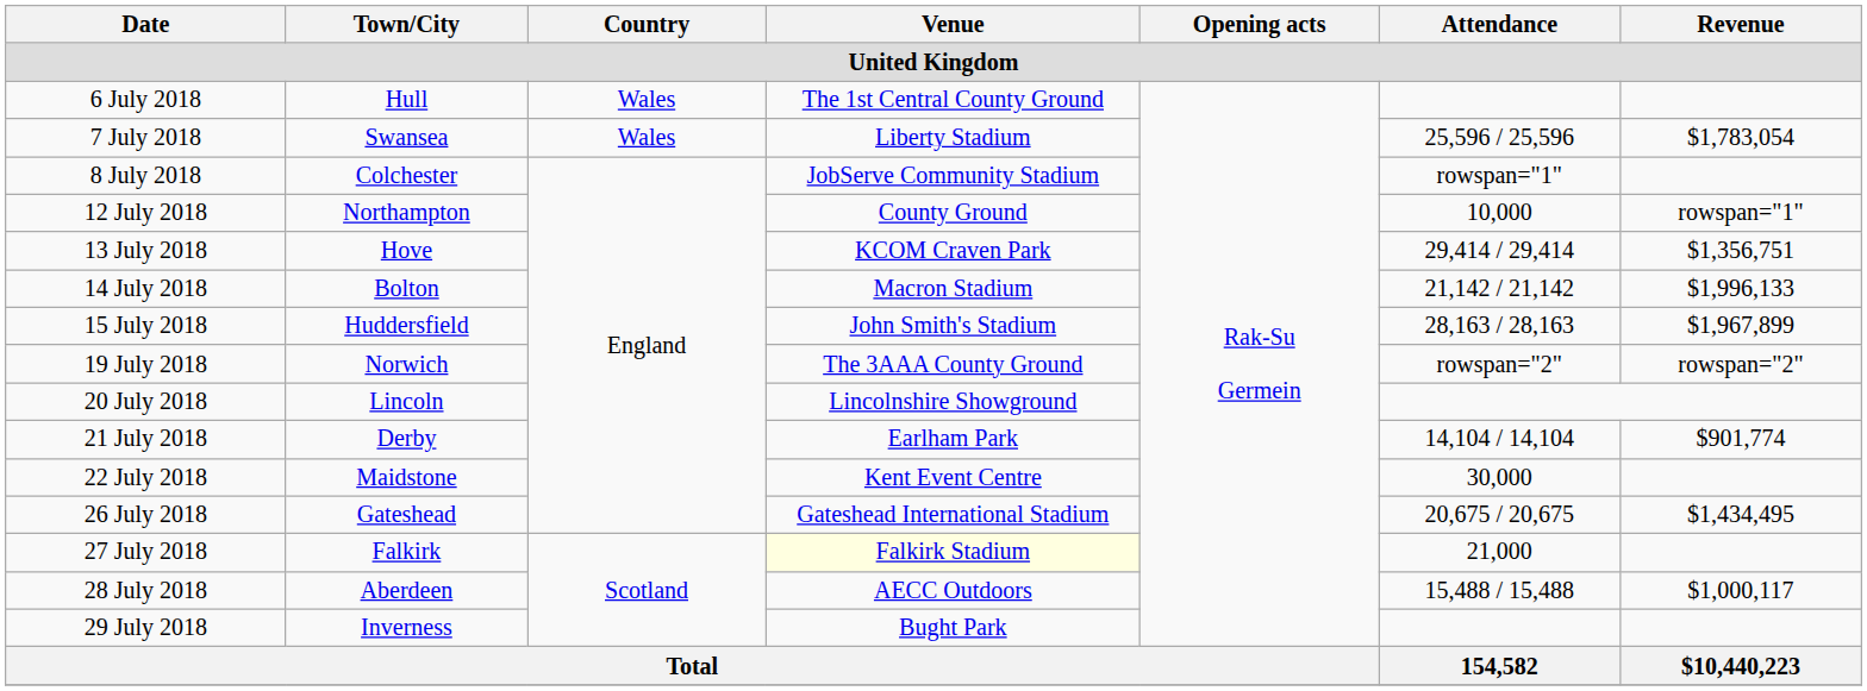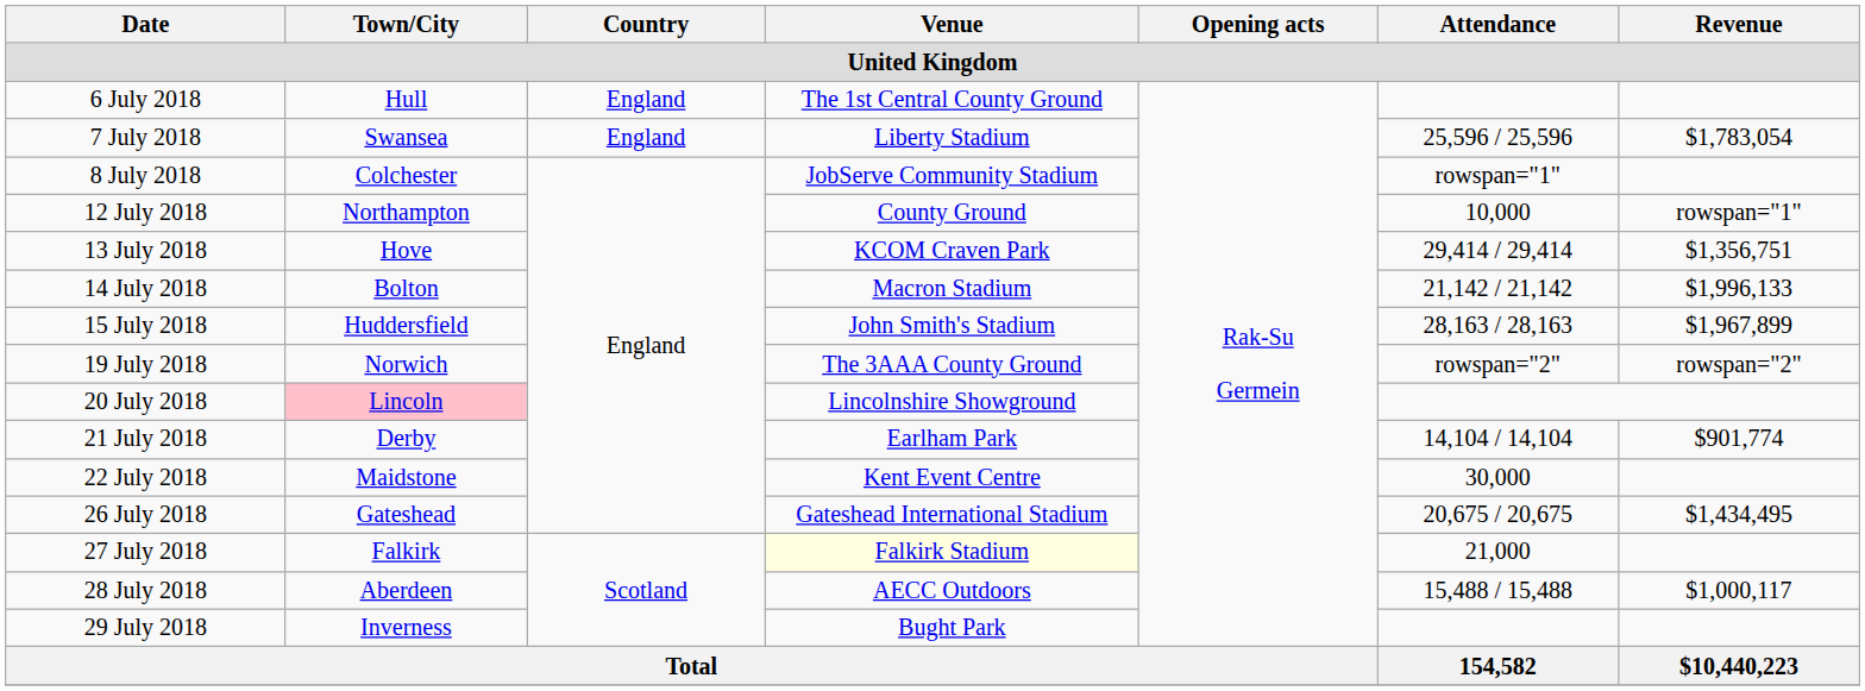6 July 2018 | Country: Wales -> England
7 July 2018 | Country: Wales -> England
20 July 2018 | Town/City: no background -> pink background
